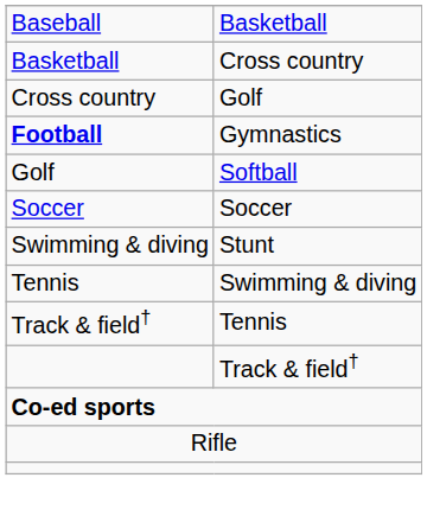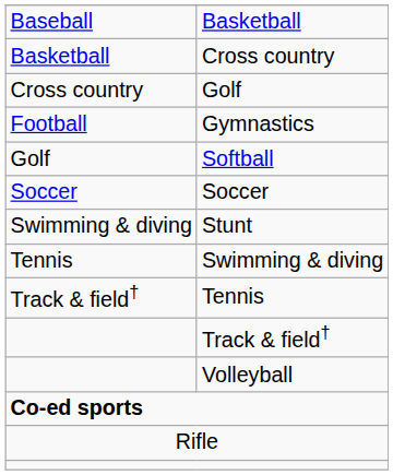Gymnastics | column 1: bold -> normal
+ row: Volleyball
